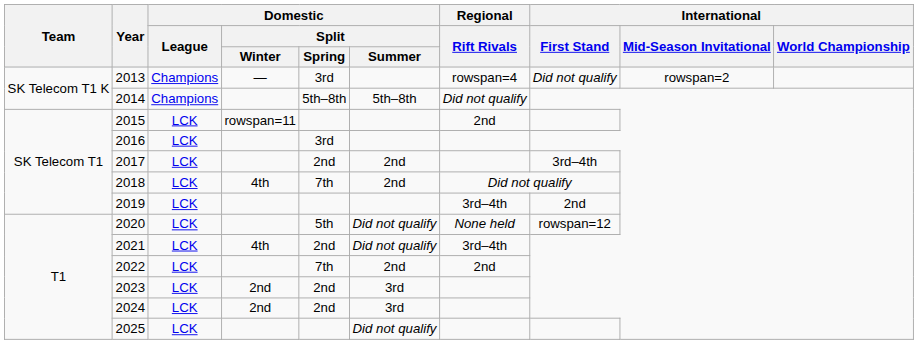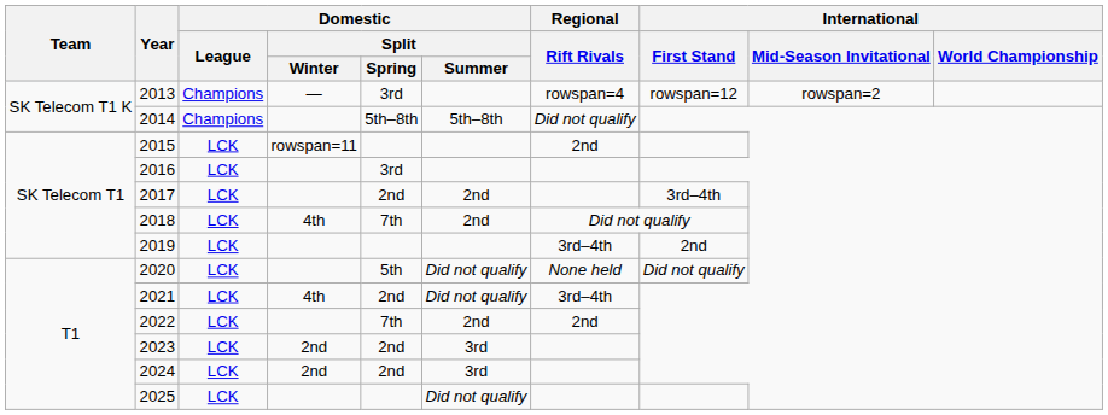2013 | International / First Stand: Did not qualify -> rowspan=12
2020 | International / First Stand: rowspan=12 -> Did not qualify
